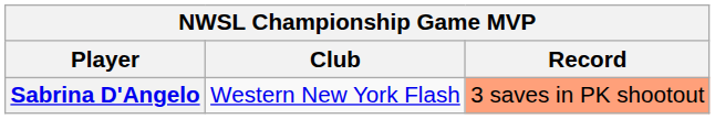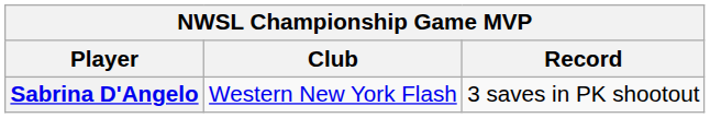Sabrina D'Angelo | Record: lightsalmon background -> no background
